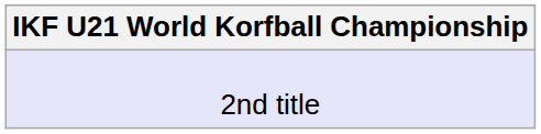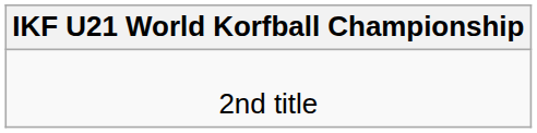row 2 | column 1: lavender background -> no background
